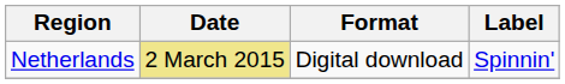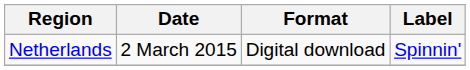Netherlands | Date: khaki background -> no background
